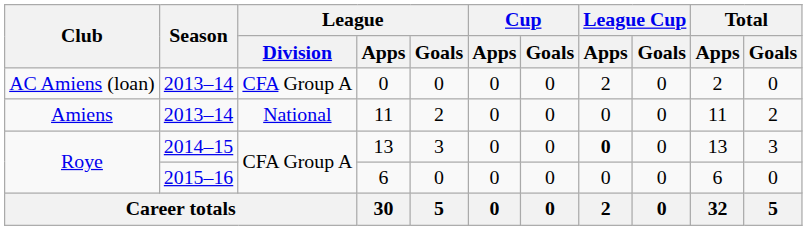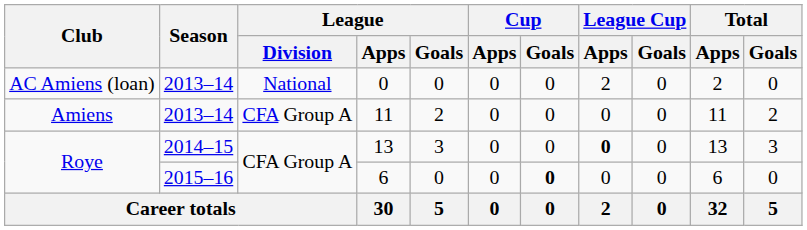row 3 | League / Division: CFA Group A -> National
row 4 | League / Division: National -> CFA Group A
row 6 | Cup / Goals: normal -> bold
